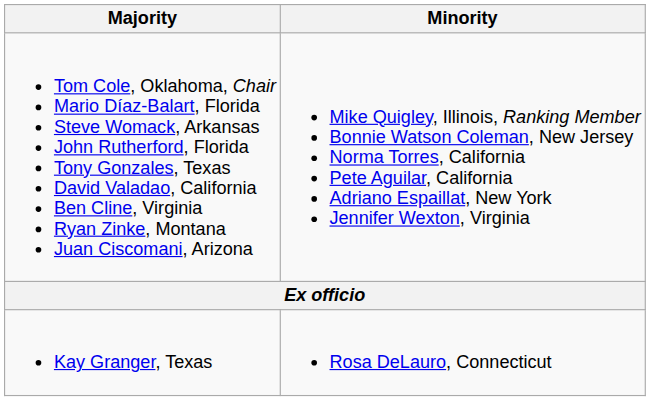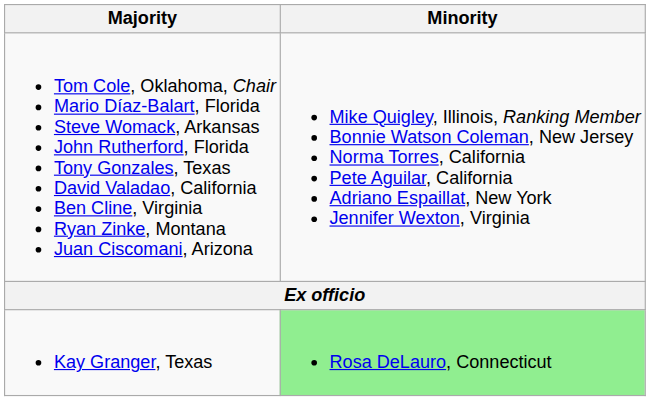Kay Granger, Texas | Minority: no background -> lightgreen background
